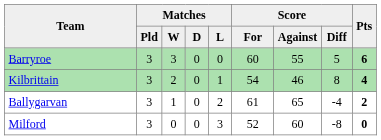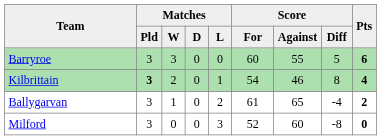Kilbrittain | Matches / Pld: normal -> bold
